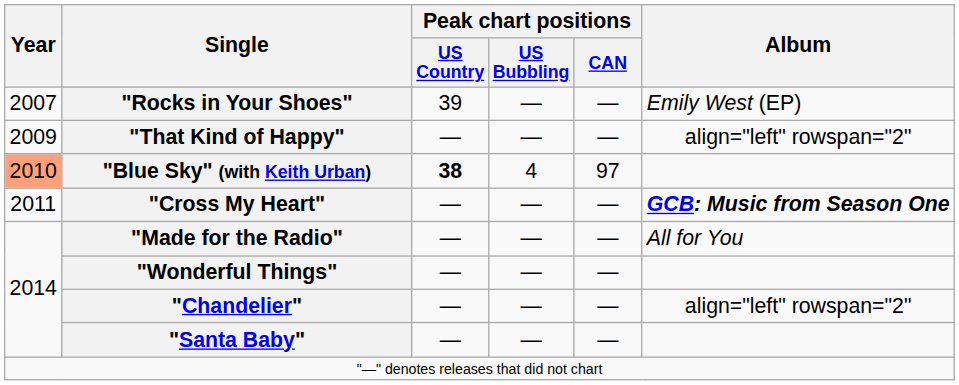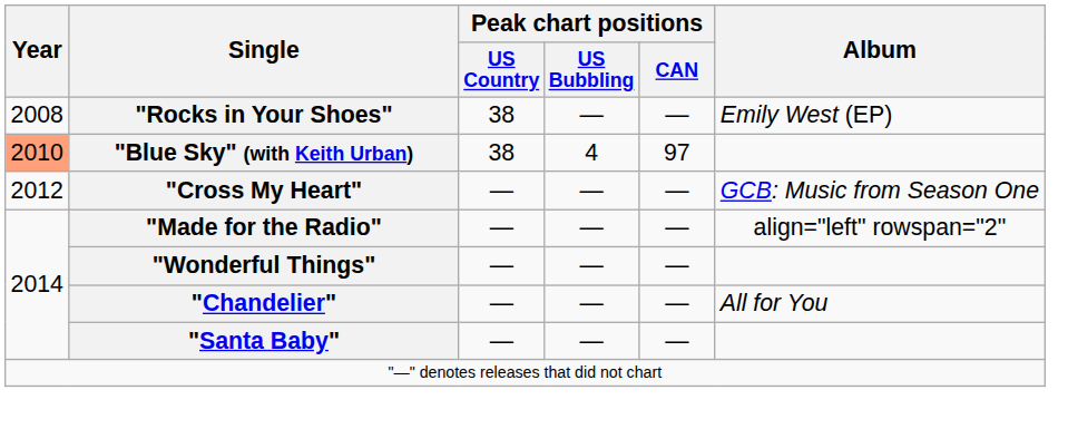"Rocks in Your Shoes" | Year: 2007 -> 2008
"Rocks in Your Shoes" | Peak chart positions / US Country: 39 -> 38
- row: 2009 | "That Kind of Happy" | — | — | — | align="left" rowspan="2"
"Blue Sky" (with Keith Urban) | Peak chart positions / US Country: bold -> normal
"Cross My Heart" | Year: 2011 -> 2012
"Cross My Heart" | Album: bold -> normal
"Made for the Radio" | Album: All for You -> align="left" rowspan="2"
"Chandelier" | Album: align="left" rowspan="2" -> All for You
